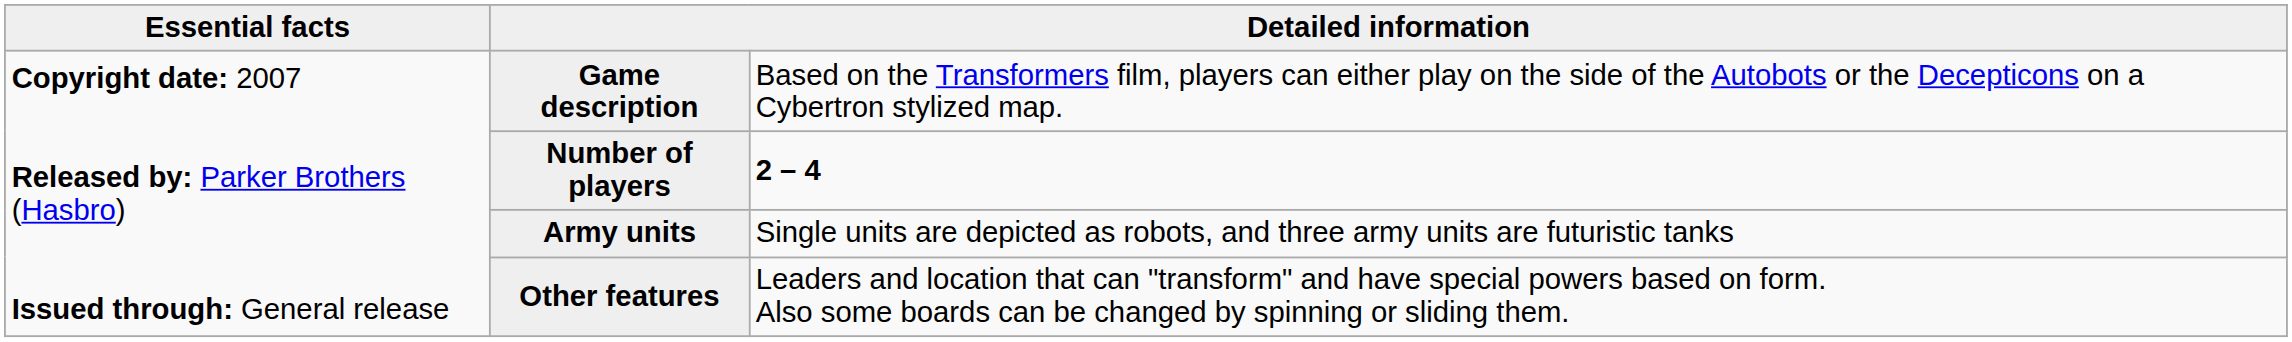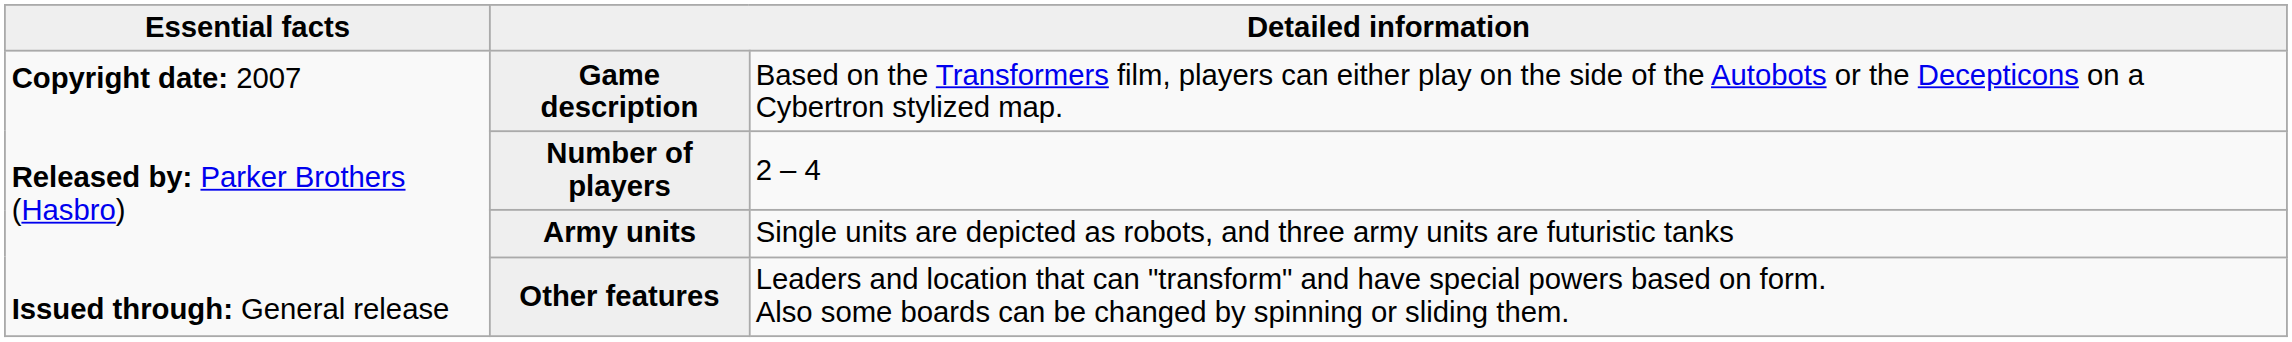Number of players | column 3: bold -> normal
